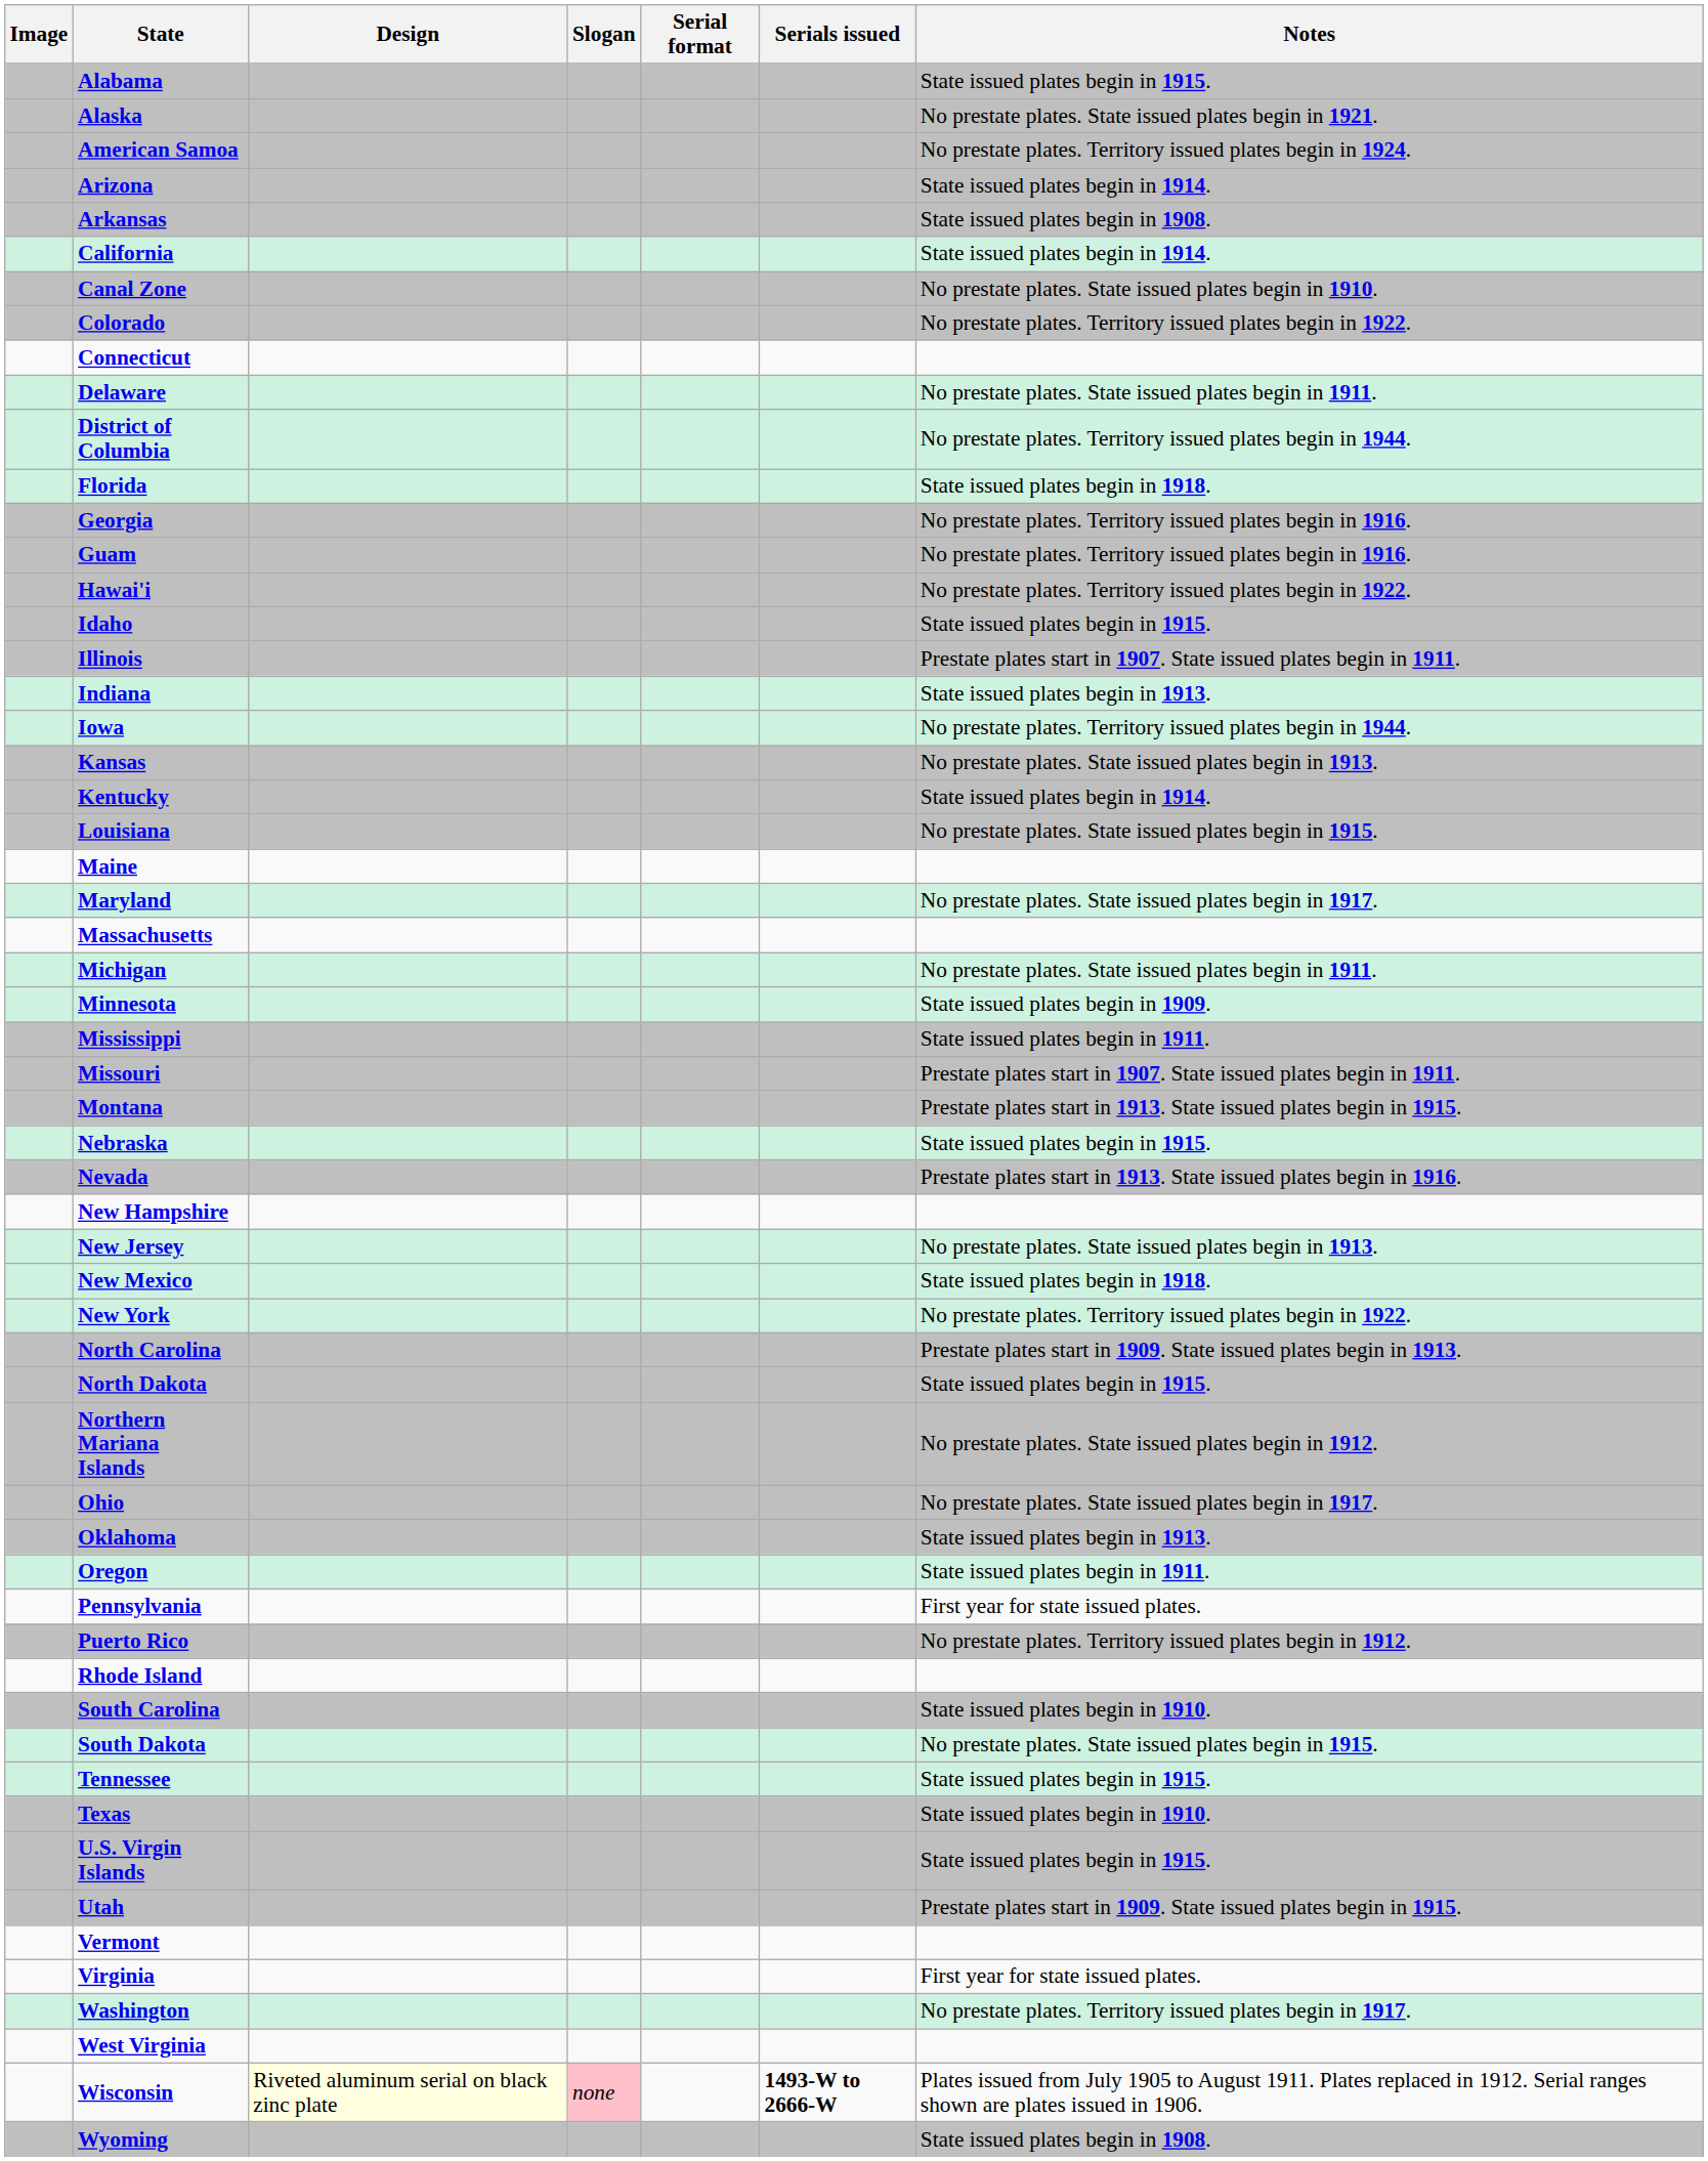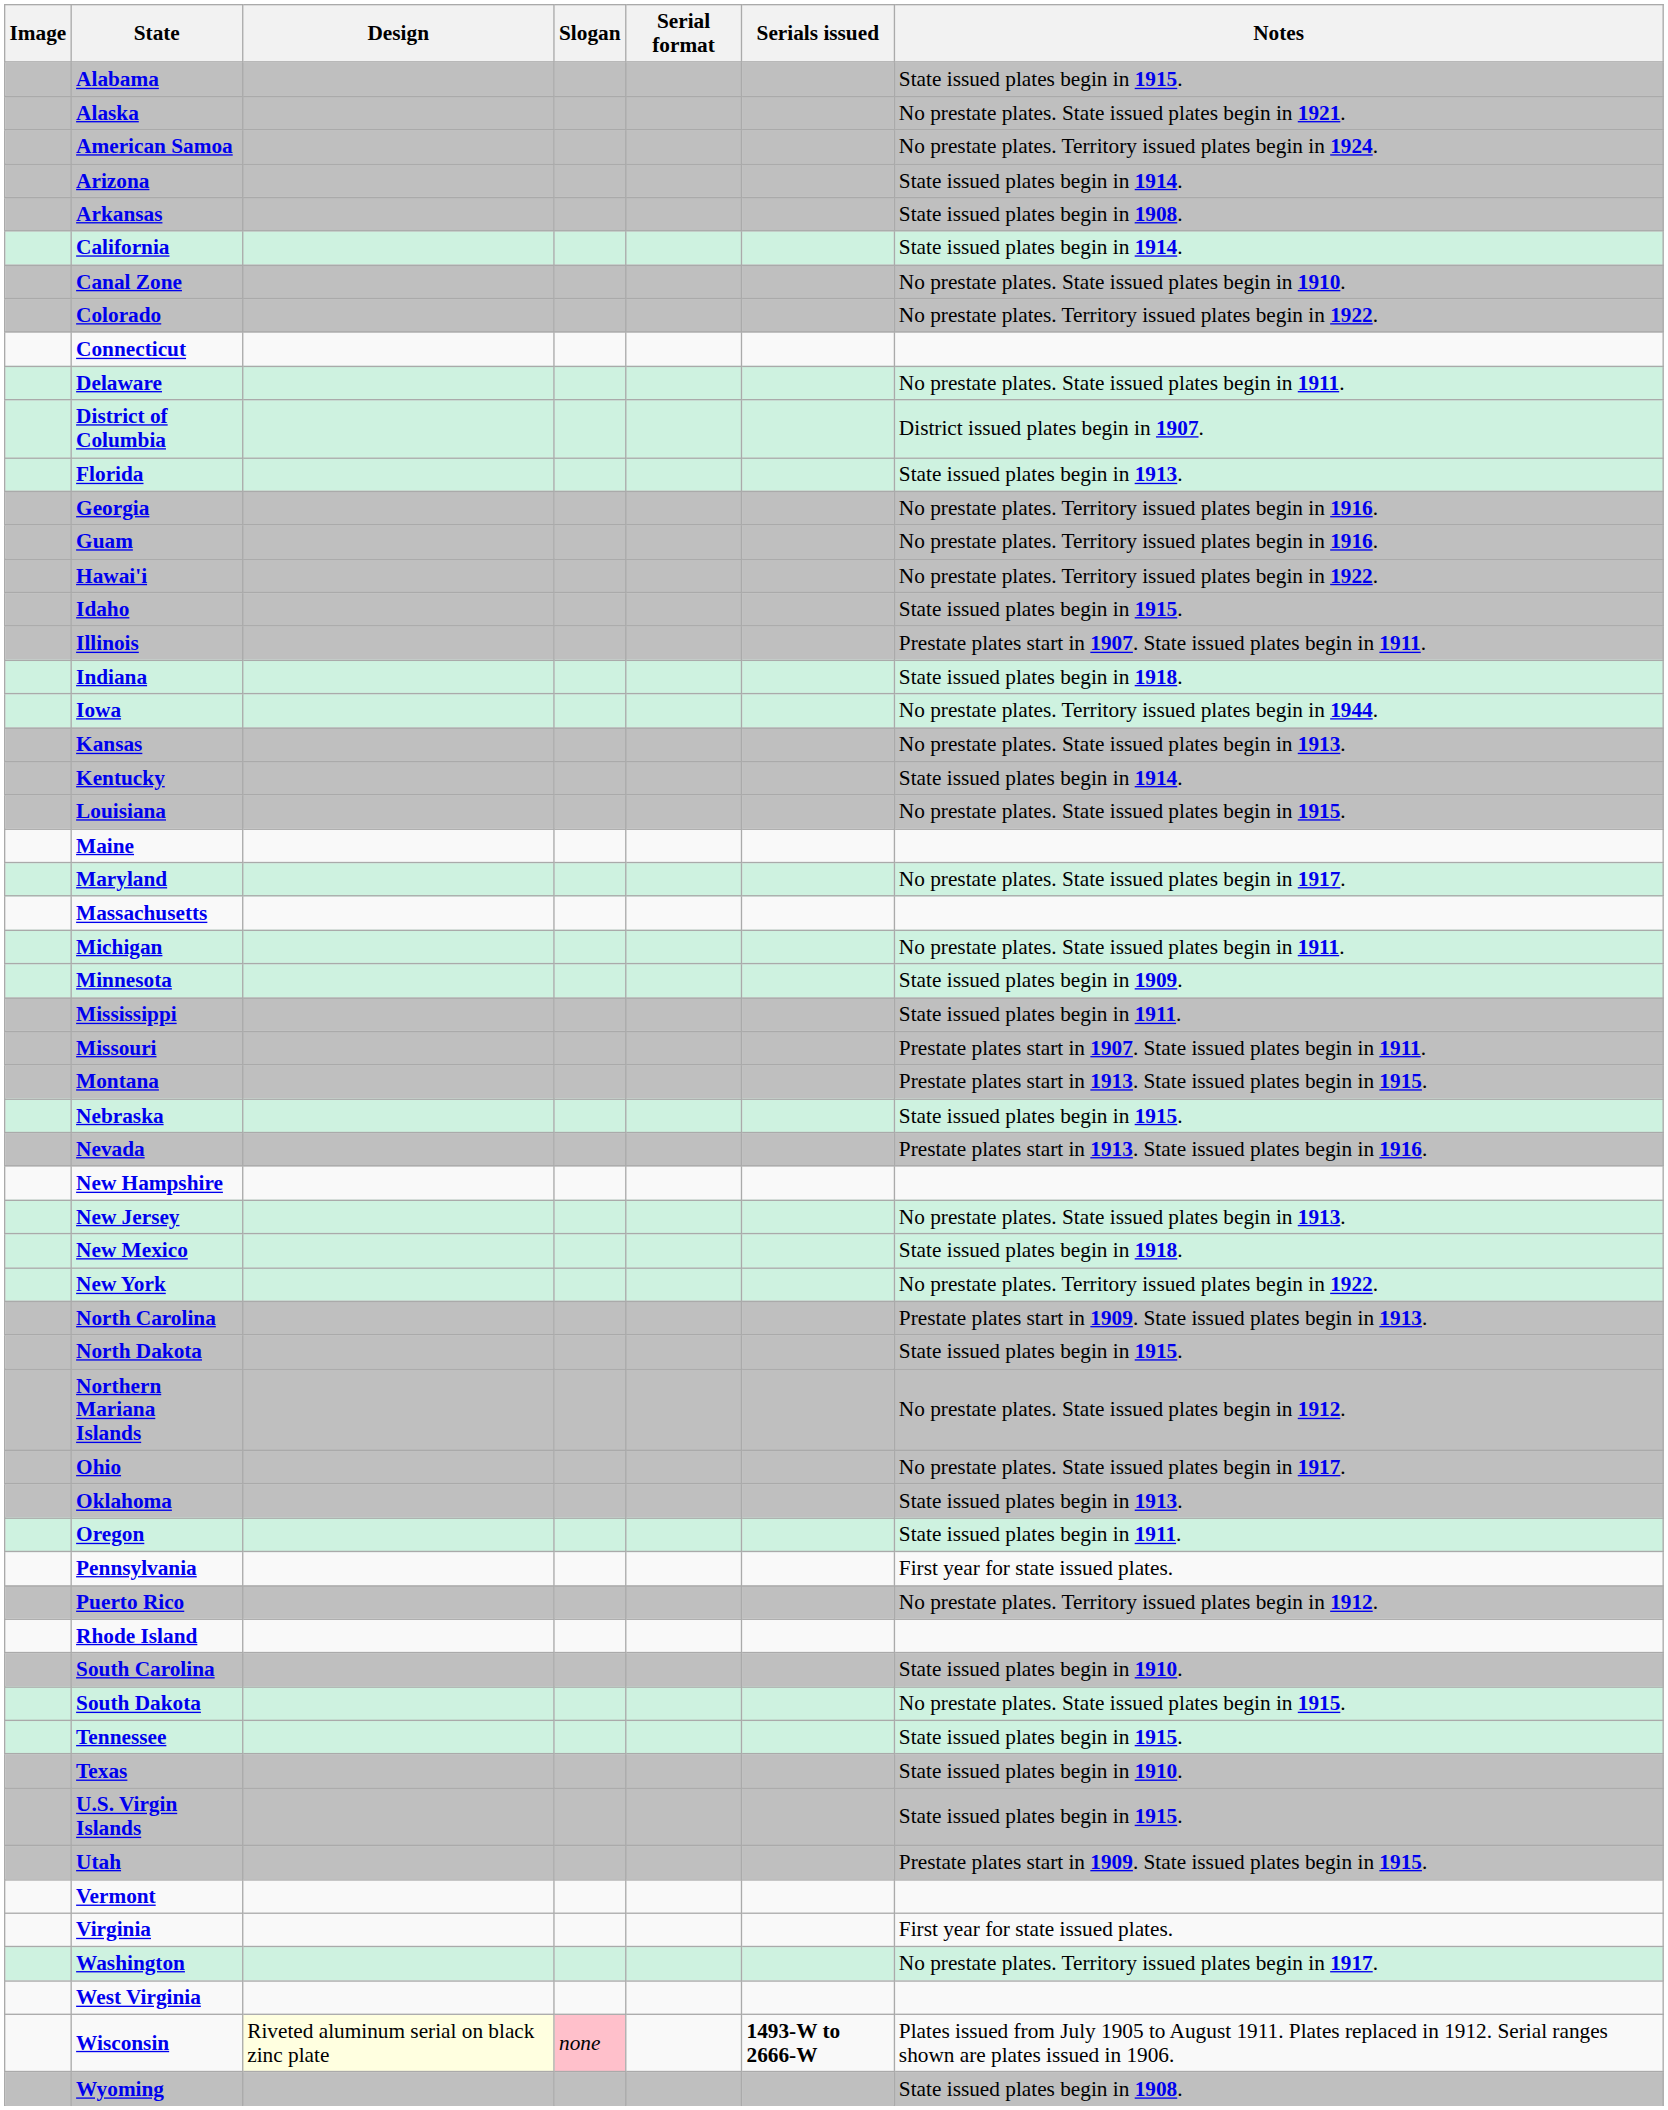District of Columbia | Notes: No prestate plates. Territory issued plates begin in 1944. -> District issued plates begin in 1907.
Florida | Notes: State issued plates begin in 1918. -> State issued plates begin in 1913.
Indiana | Notes: State issued plates begin in 1913. -> State issued plates begin in 1918.
